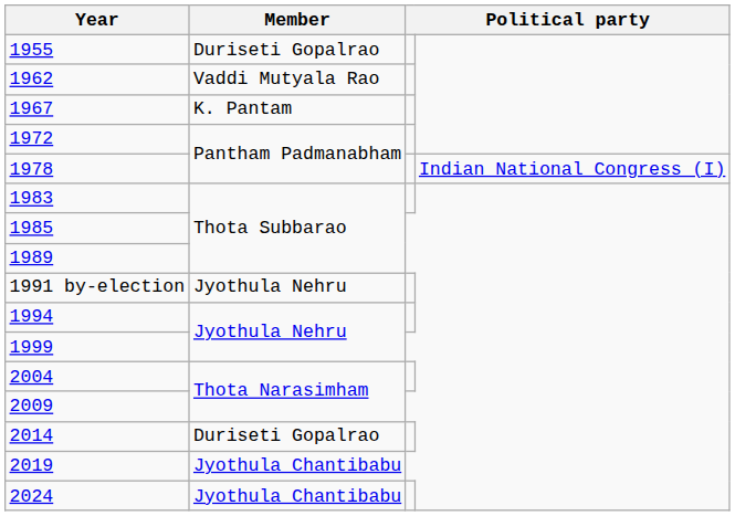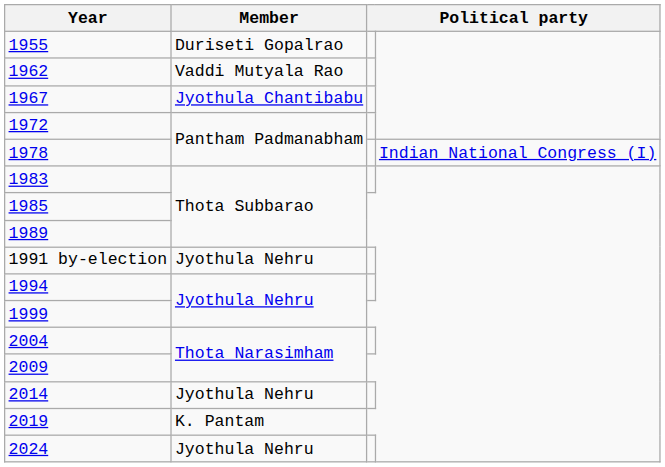1967 | Member: K. Pantam -> Jyothula Chantibabu
2014 | Member: Duriseti Gopalrao -> Jyothula Nehru
2019 | Member: Jyothula Chantibabu -> K. Pantam
2024 | Member: Jyothula Chantibabu -> Jyothula Nehru
